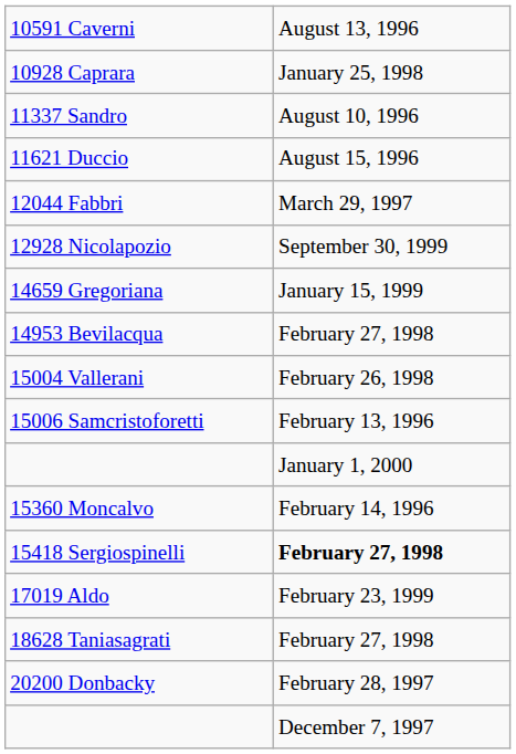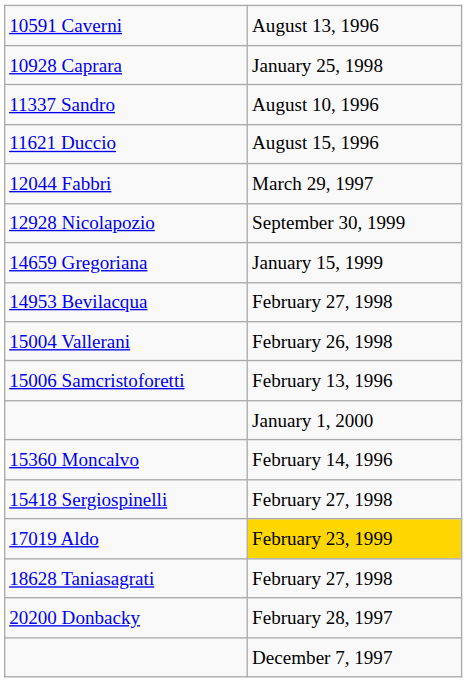row 13 | column 2: bold -> normal
row 14 | column 2: no background -> gold background
